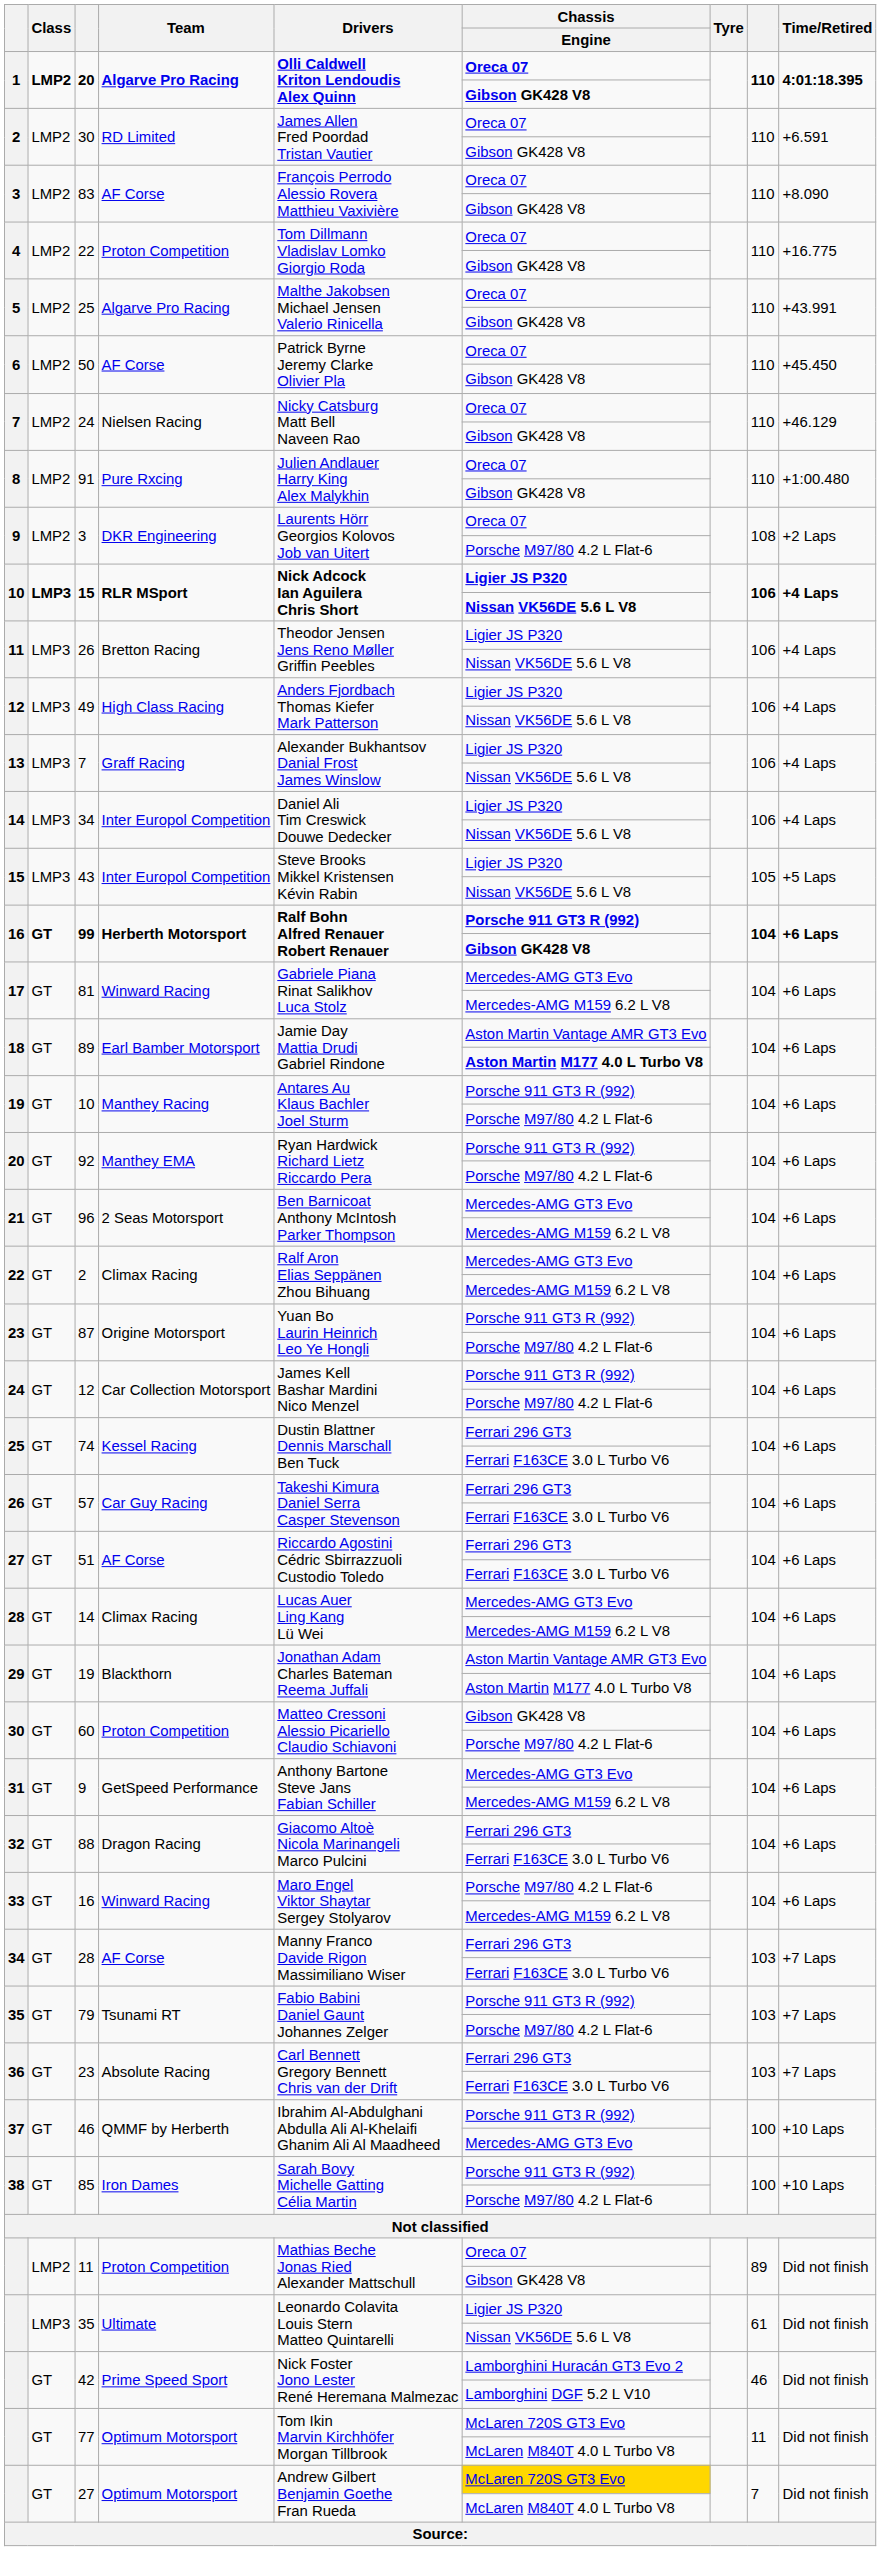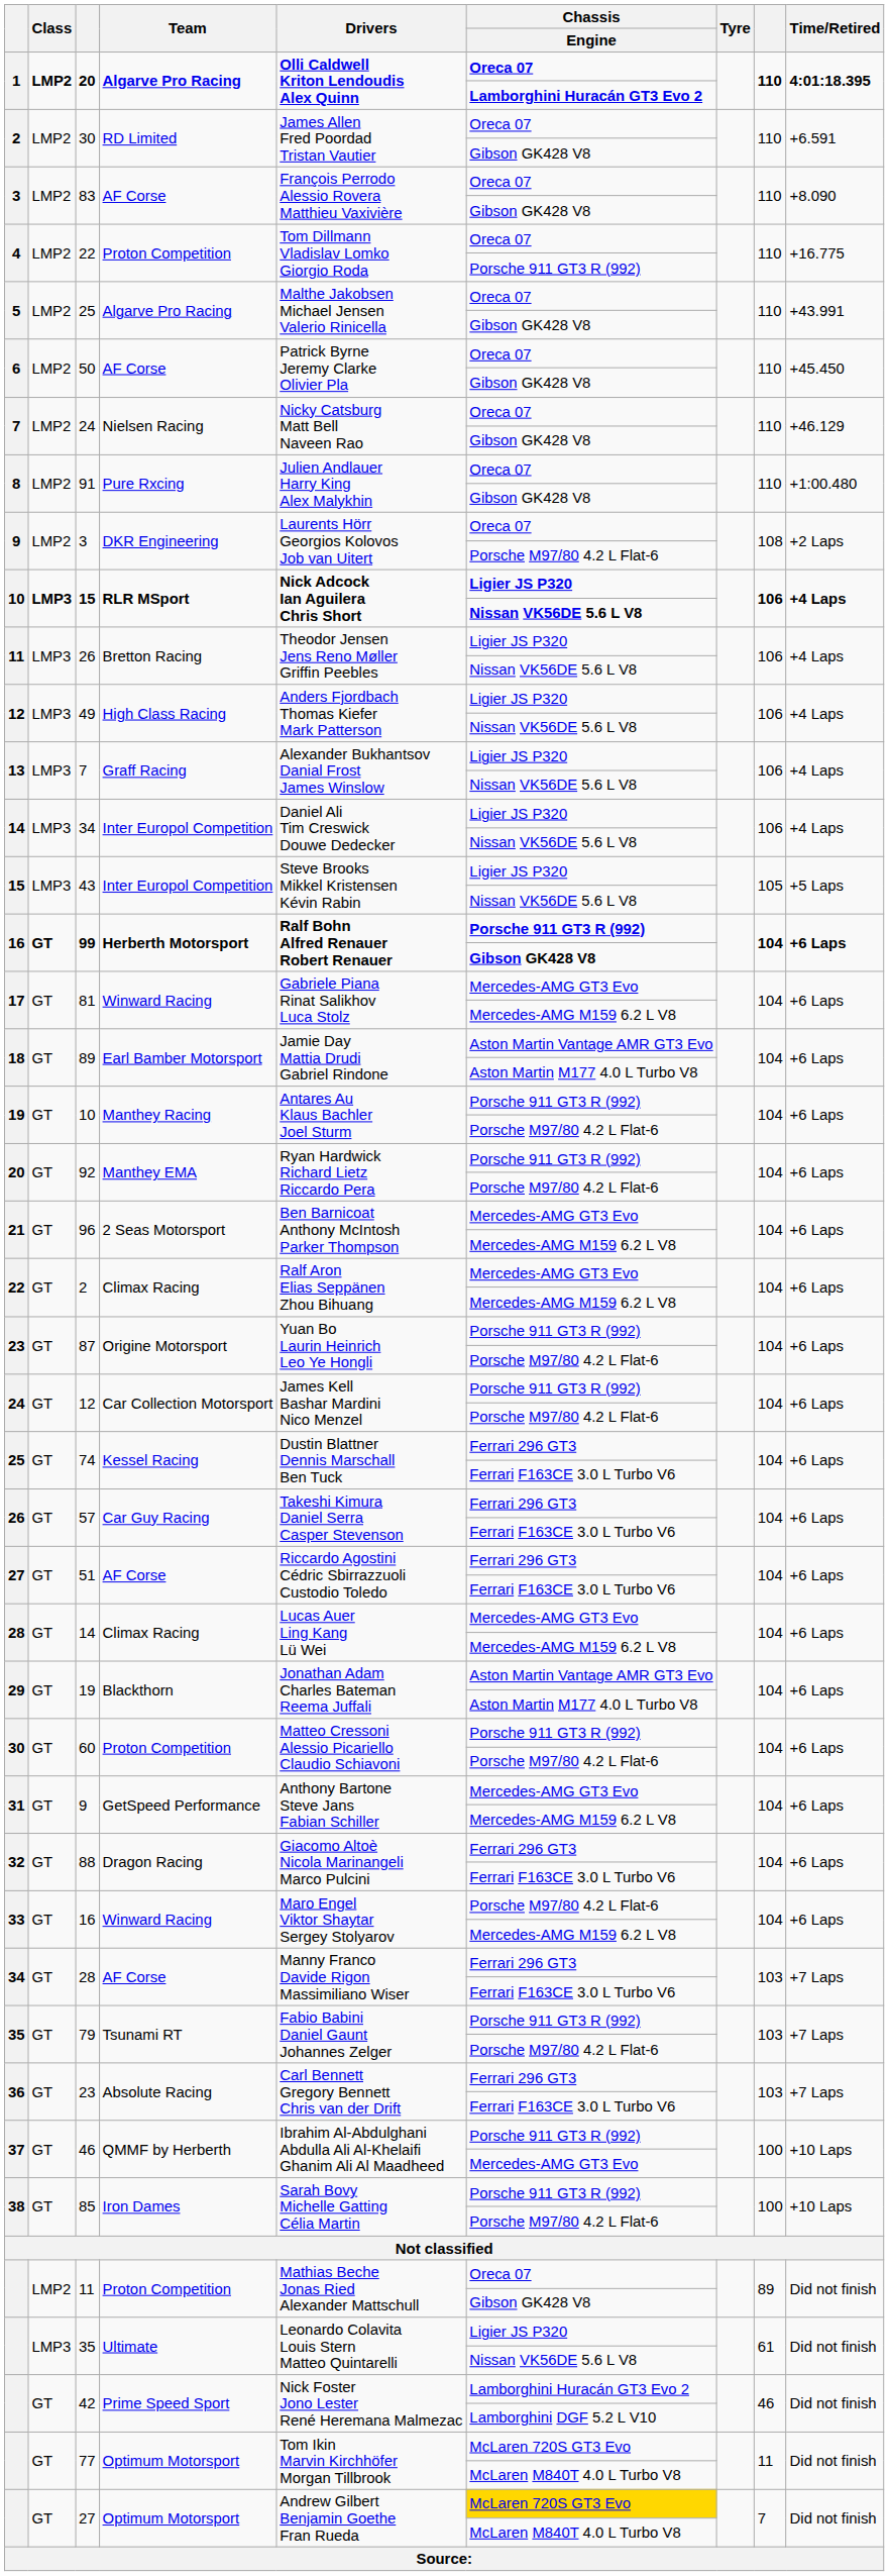row 4 | Chassis / Engine: Gibson GK428 V8 -> Lamborghini Huracán GT3 Evo 2
row 10 | Chassis / Engine: Gibson GK428 V8 -> Porsche 911 GT3 R (992)
row 38 | Chassis / Engine: bold -> normal
row 61 | Chassis / Engine: Gibson GK428 V8 -> Porsche 911 GT3 R (992)
